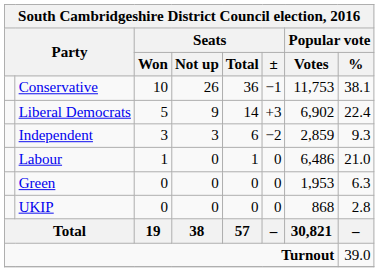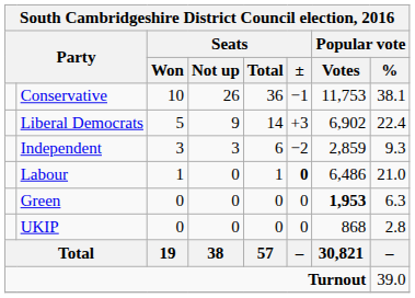Labour | Seats / ±: normal -> bold
Green | Popular vote / Votes: normal -> bold
